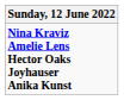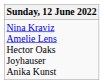row 2 | column 1: bold -> normal
